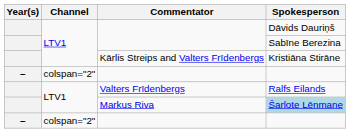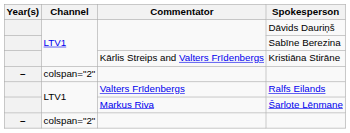Šarlote Lēnmane | Spokesperson: lightblue background -> no background
